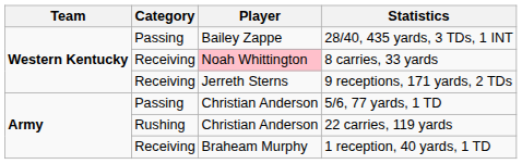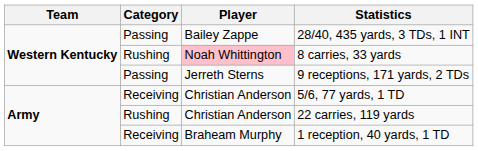8 carries, 33 yards | Category: Receiving -> Rushing
9 receptions, 171 yards, 2 TDs | Category: Receiving -> Passing
5/6, 77 yards, 1 TD | Category: Passing -> Receiving
